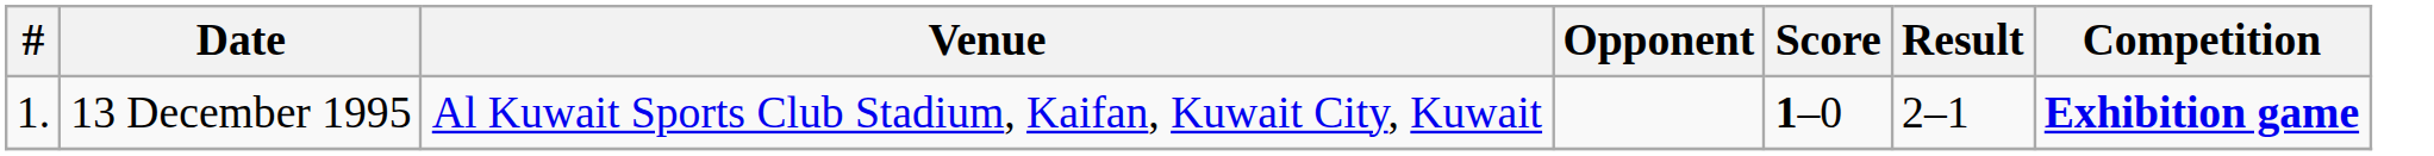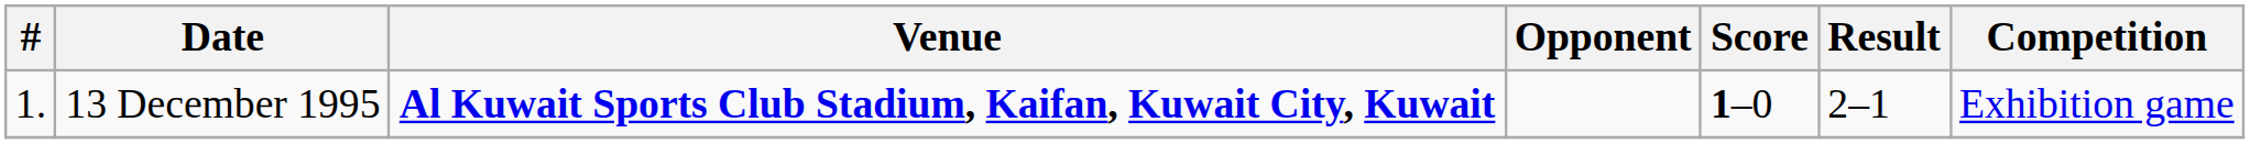13 December 1995 | Venue: normal -> bold
13 December 1995 | Competition: bold -> normal
